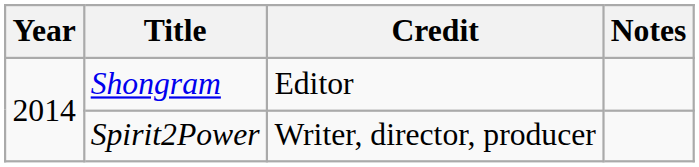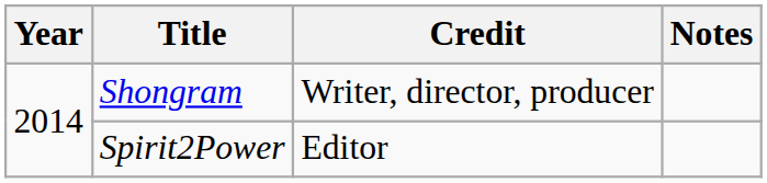Shongram | Credit: Editor -> Writer, director, producer
Spirit2Power | Credit: Writer, director, producer -> Editor
